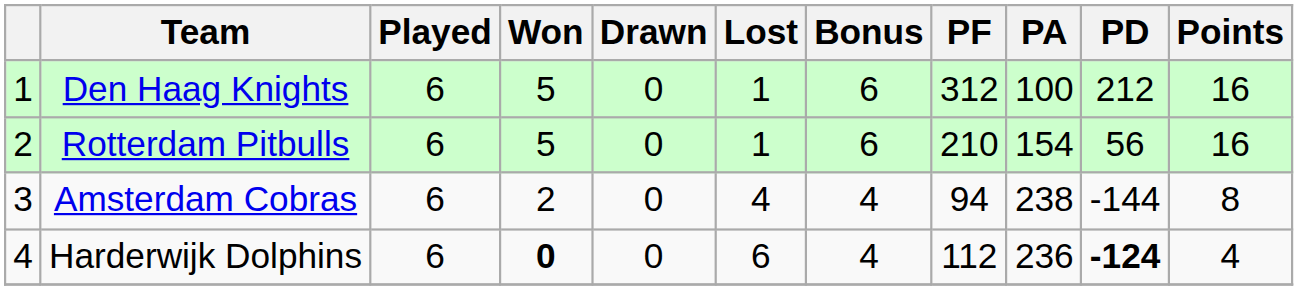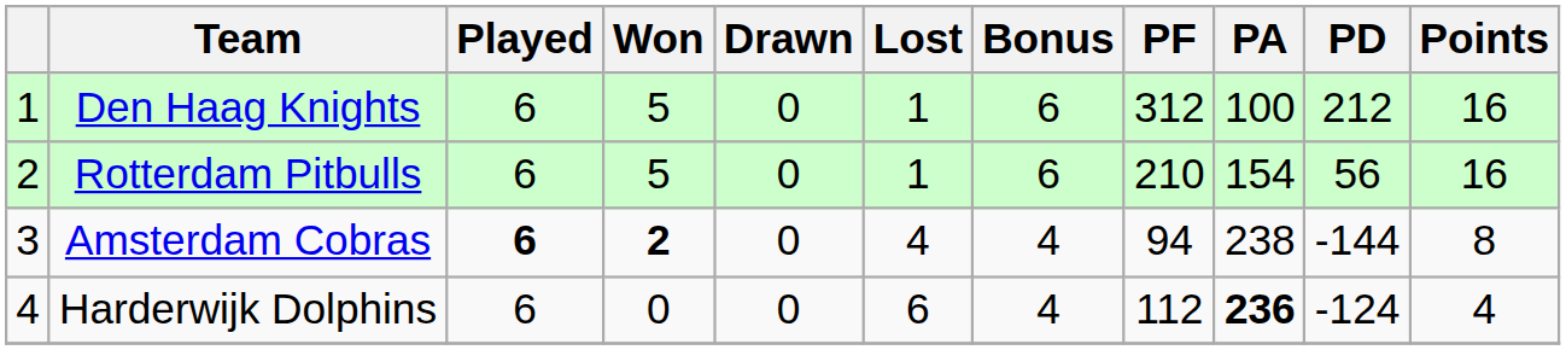Amsterdam Cobras | Played: normal -> bold
Amsterdam Cobras | Won: normal -> bold
Harderwijk Dolphins | Won: bold -> normal
Harderwijk Dolphins | PA: normal -> bold
Harderwijk Dolphins | PD: bold -> normal
